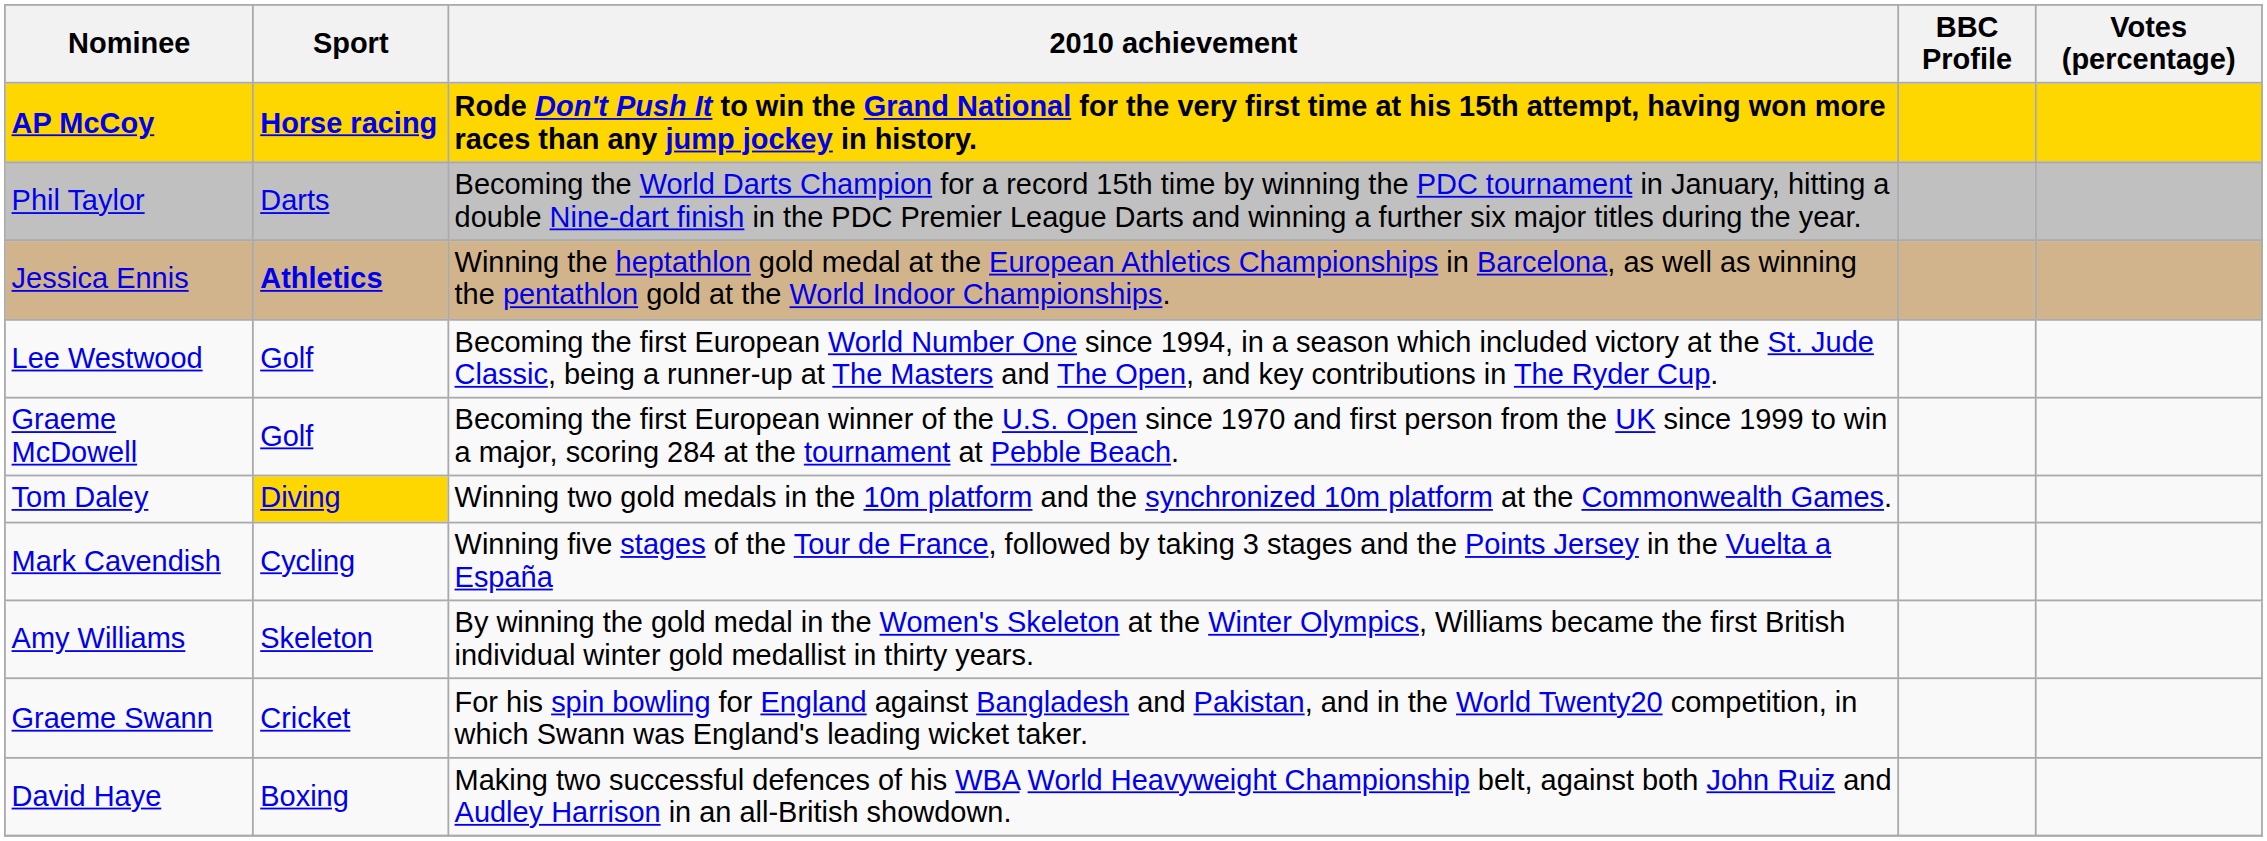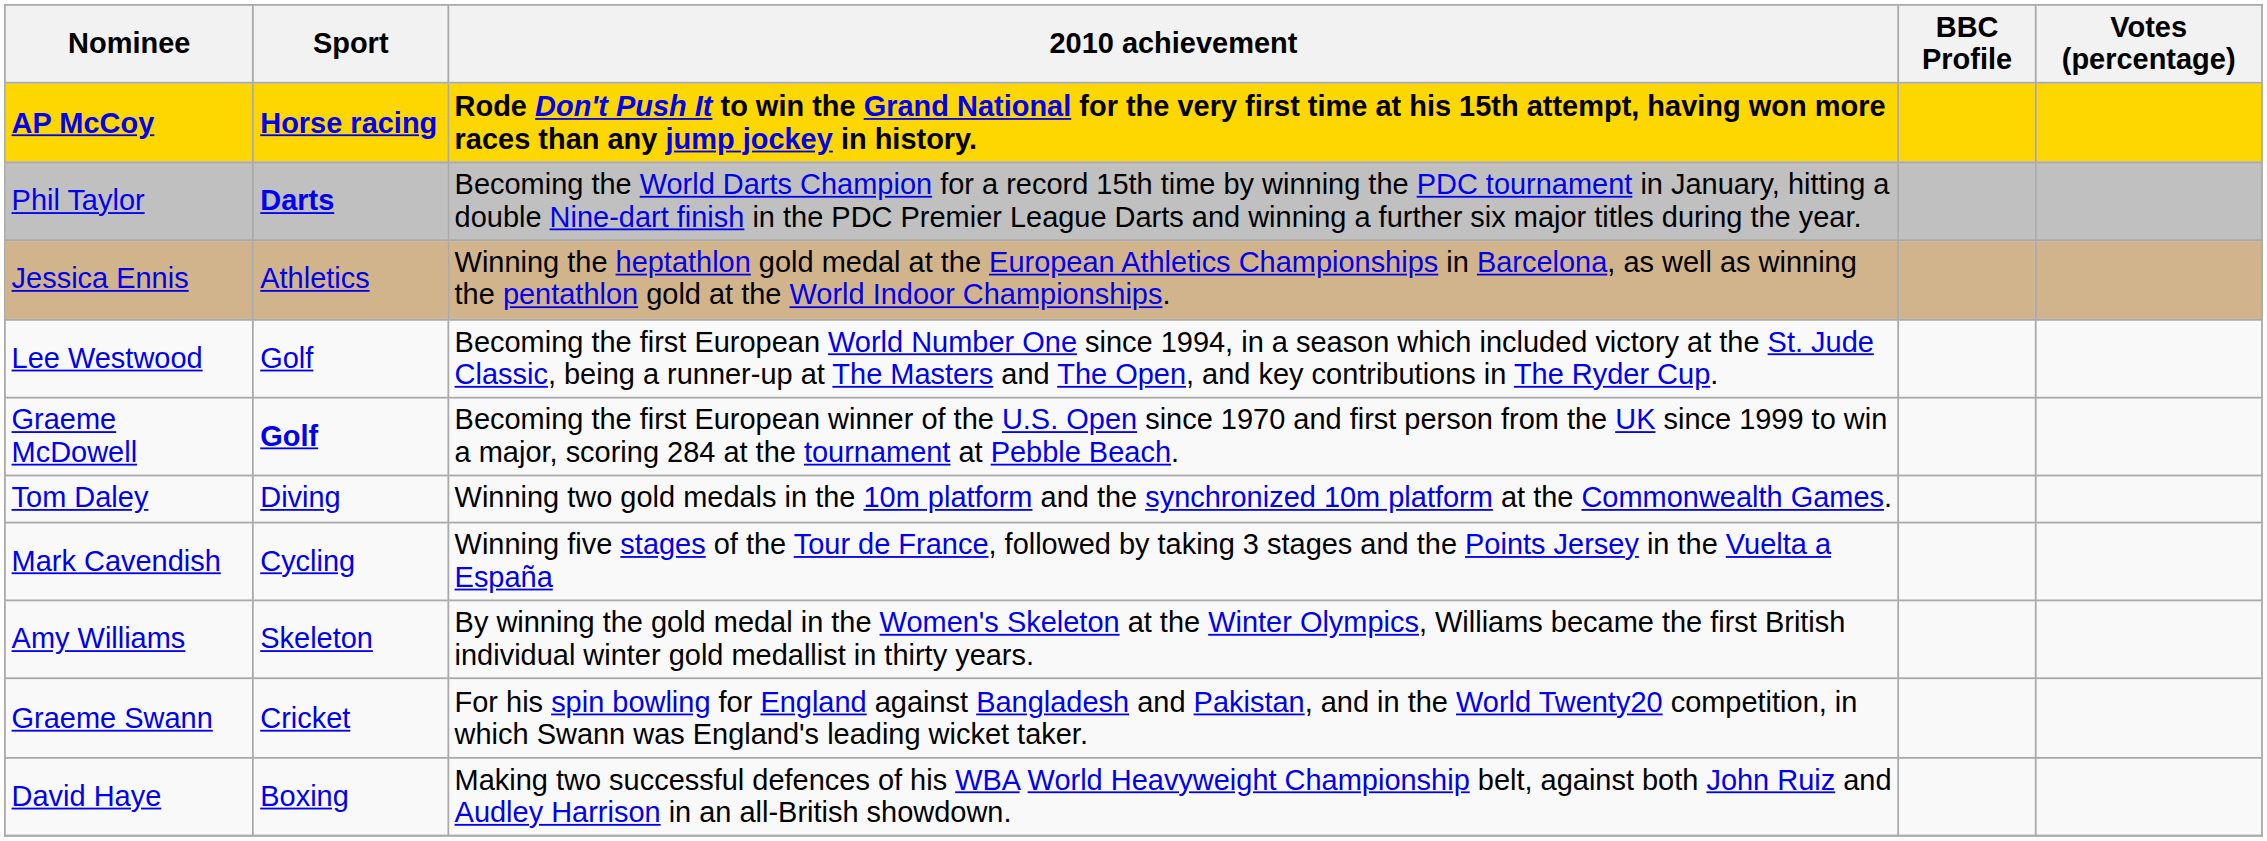Phil Taylor | Sport: normal -> bold
Jessica Ennis | Sport: bold -> normal
Graeme McDowell | Sport: normal -> bold
Tom Daley | Sport: gold background -> no background
